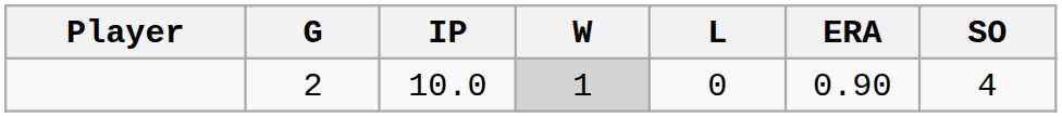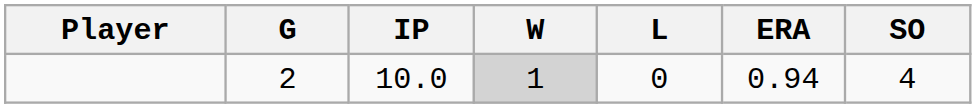row 2 | ERA: 0.90 -> 0.94
